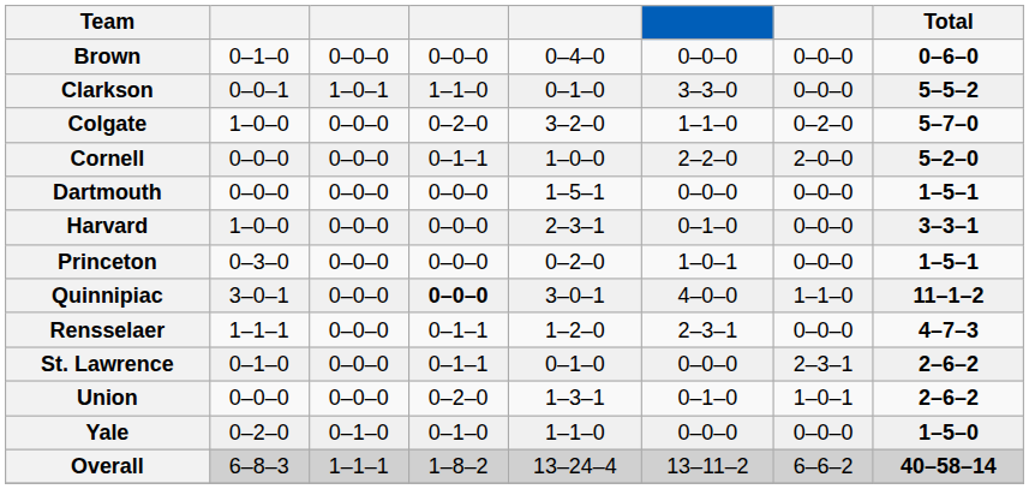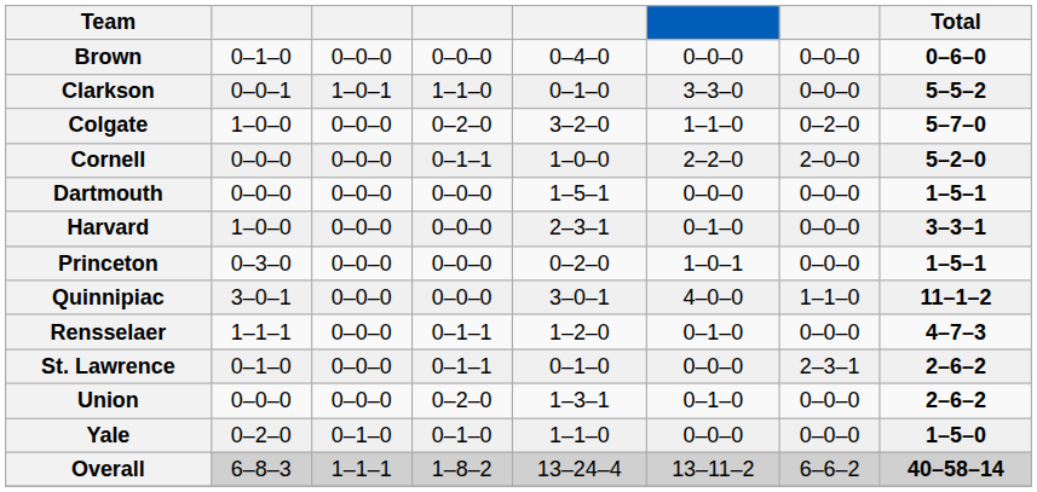Quinnipiac | column 4: bold -> normal
Rensselaer | column 6: 2–3–1 -> 0–1–0
Union | column 7: 1–0–1 -> 0–0–0
